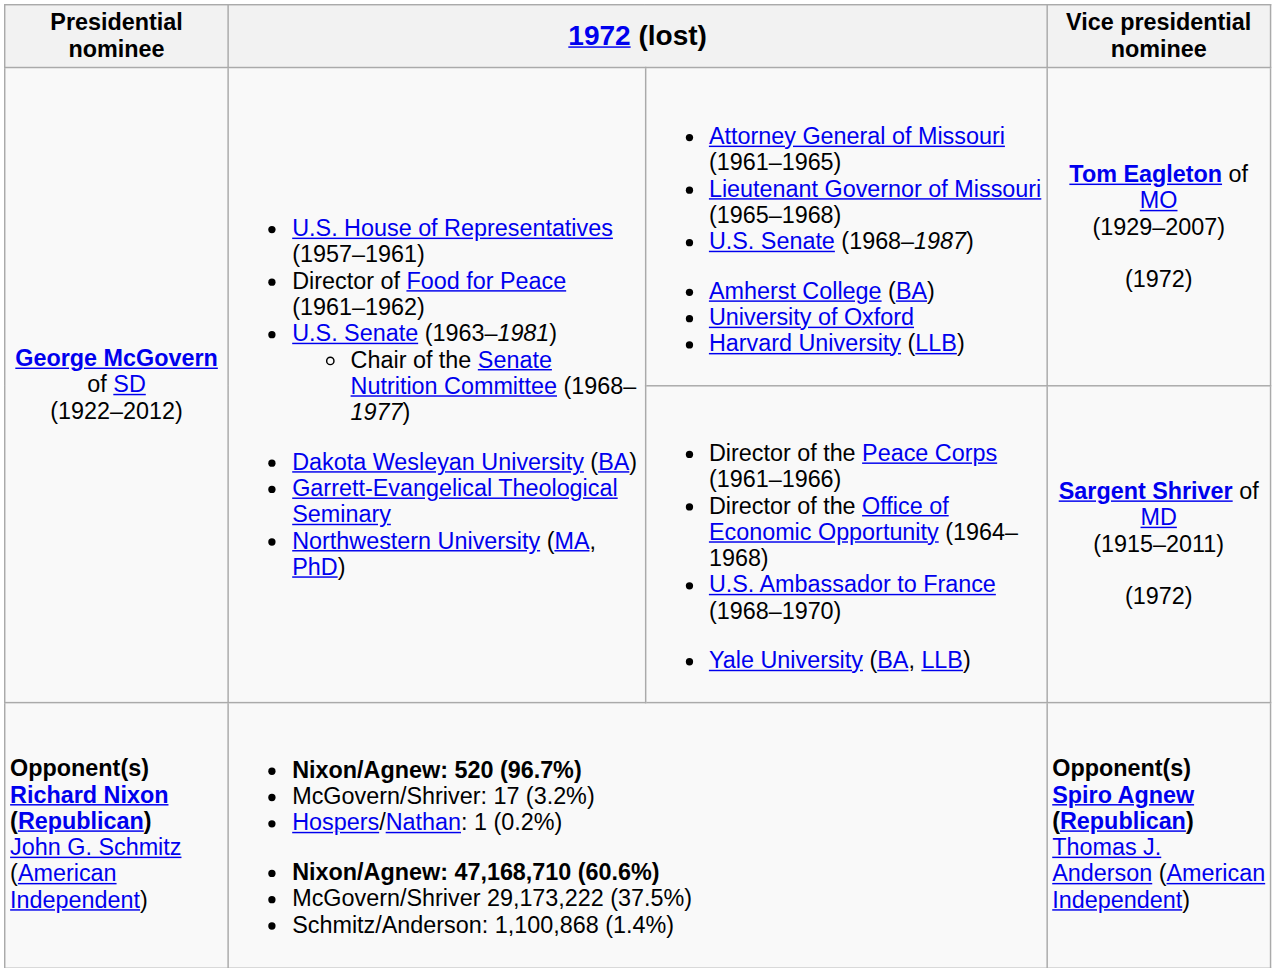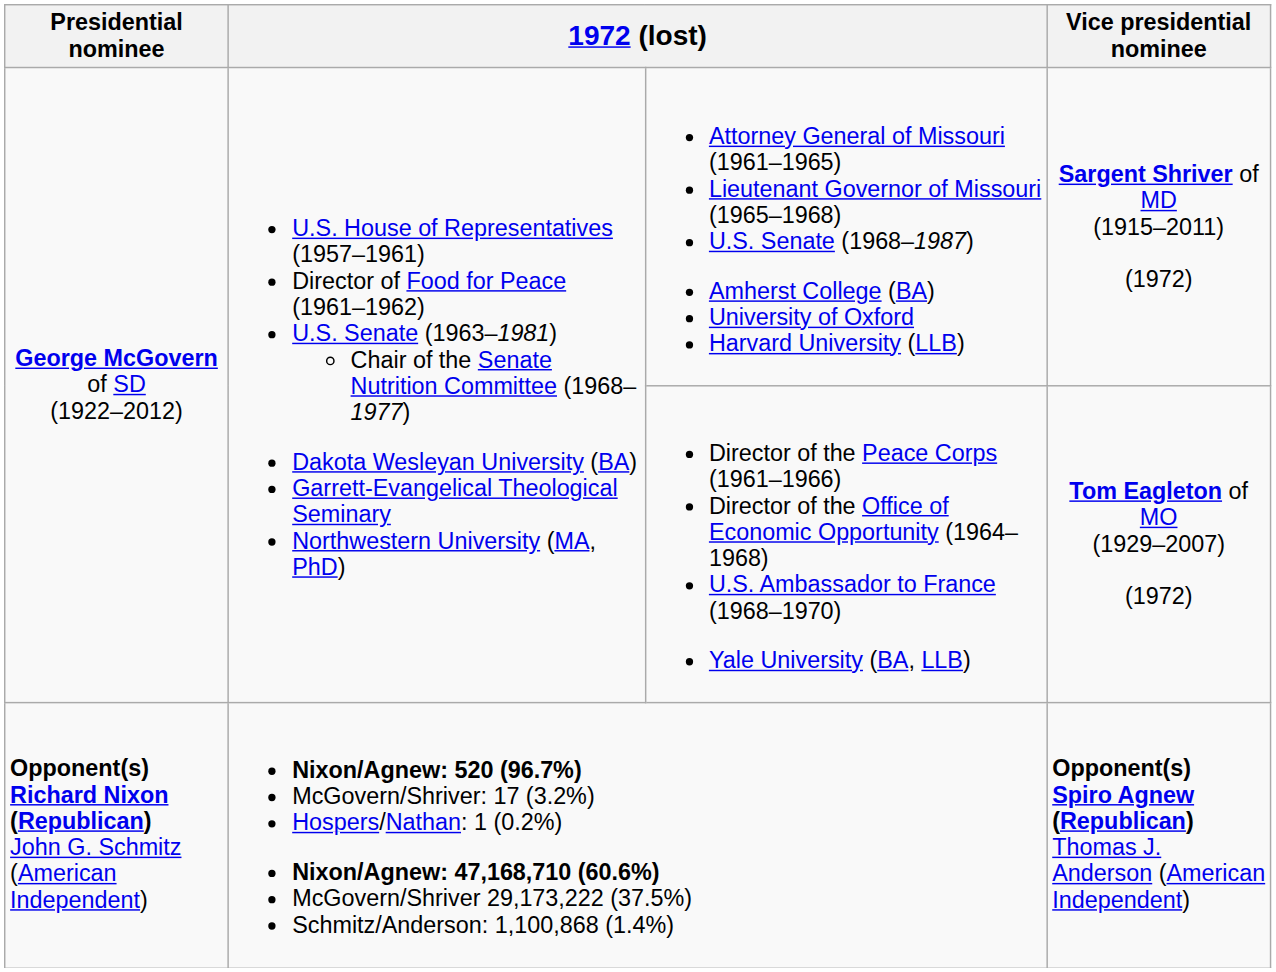row 2 | Vice presidential nominee: Tom Eagleton of MO (1929–2007) (1972) -> Sargent Shriver of MD (1915–2011) (1972)
row 3 | Vice presidential nominee: Sargent Shriver of MD (1915–2011) (1972) -> Tom Eagleton of MO (1929–2007) (1972)
